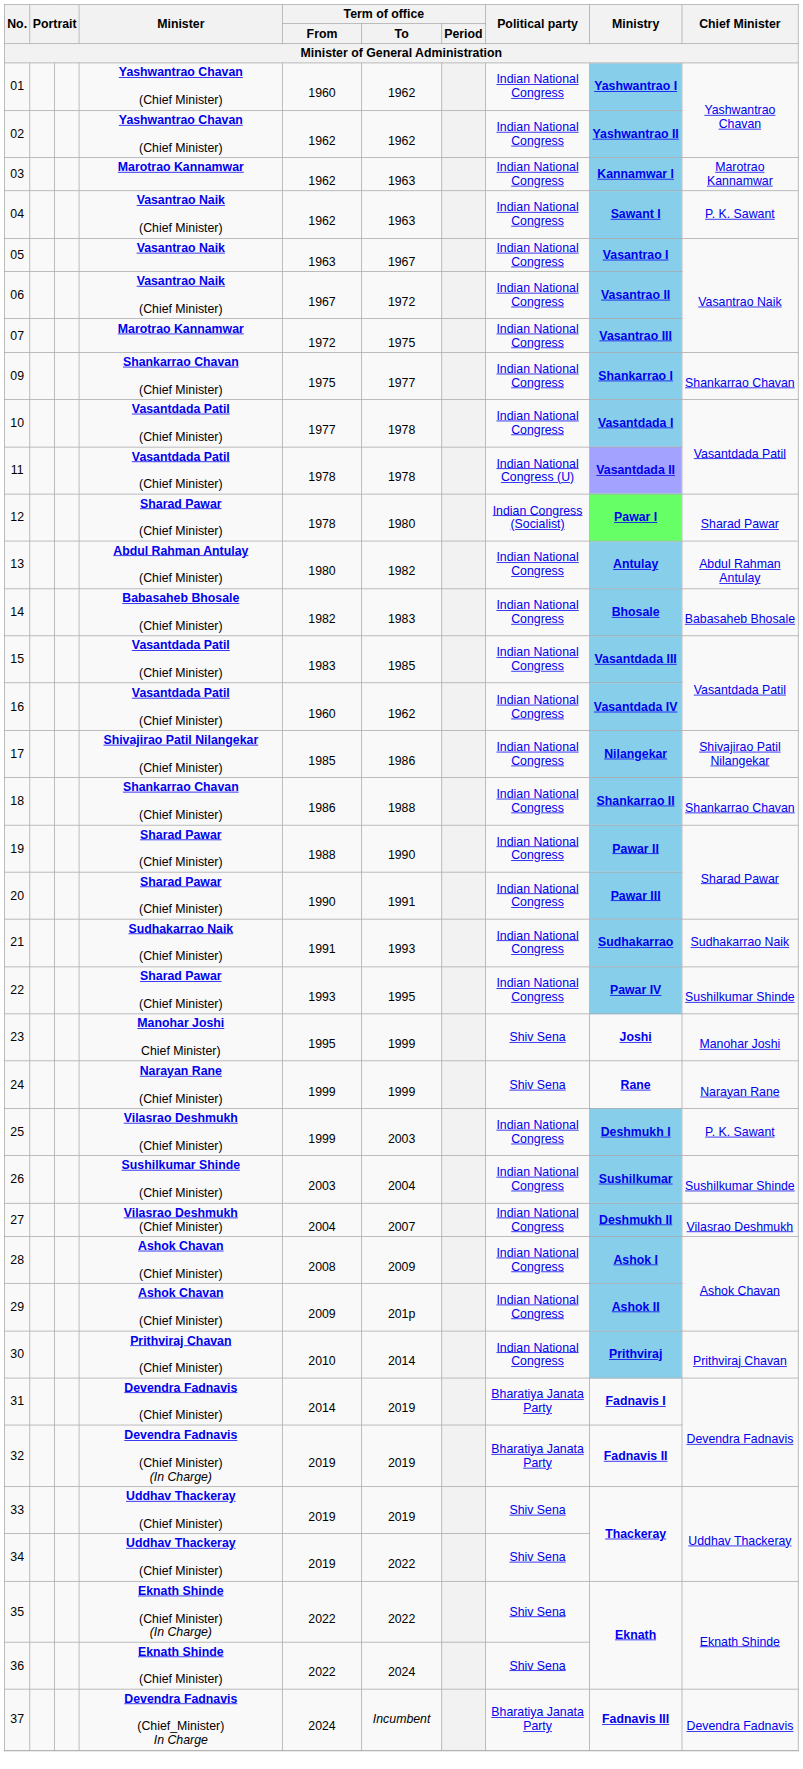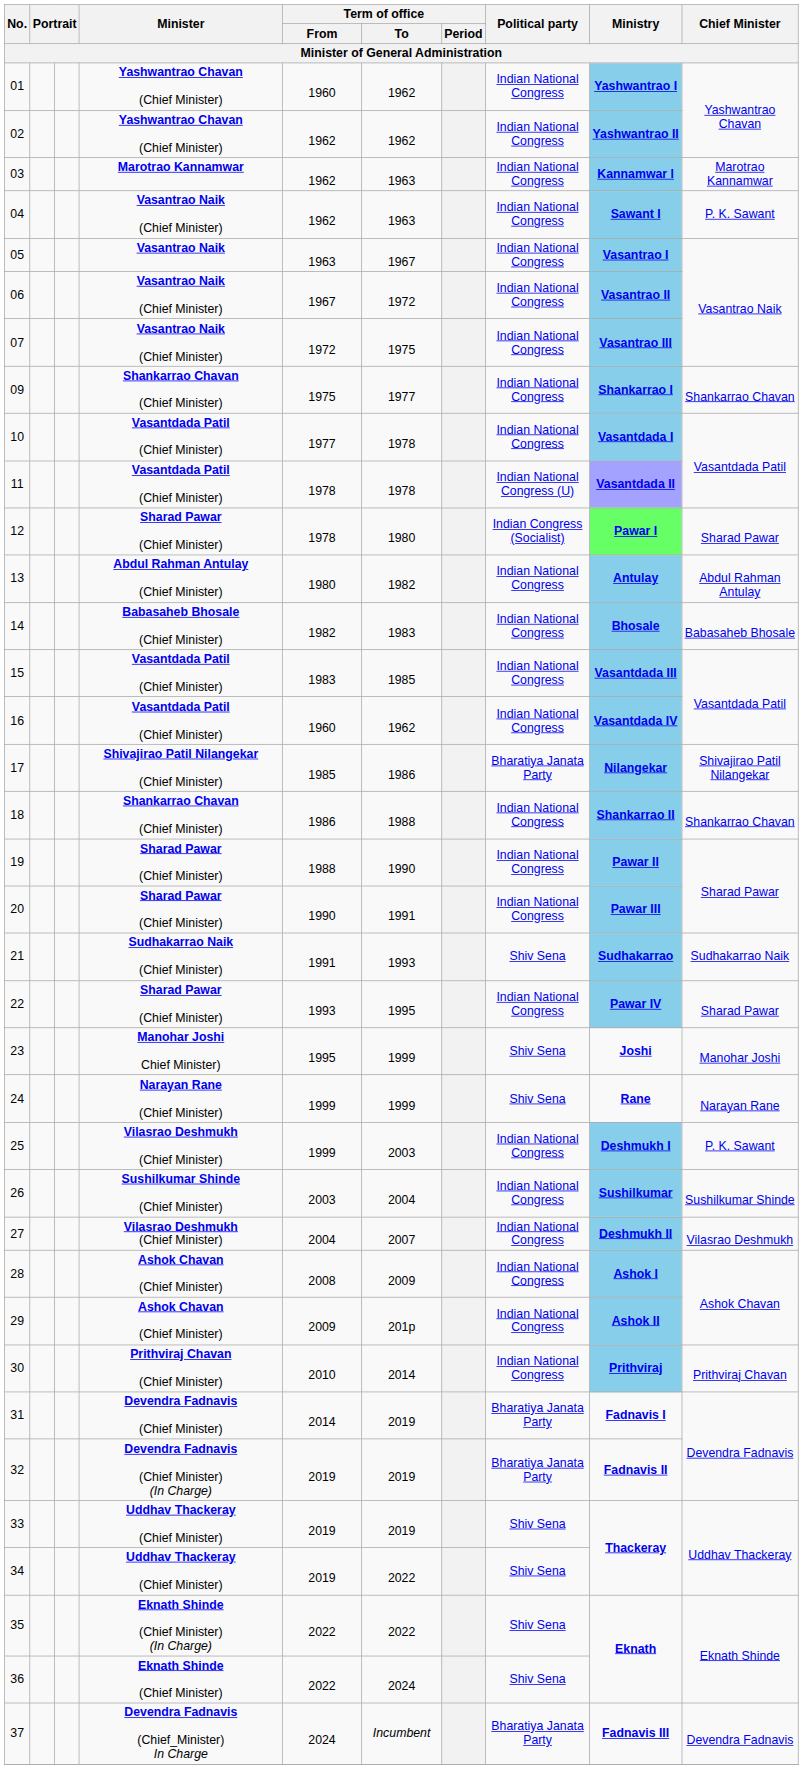07 | Minister: Marotrao Kannamwar -> Vasantrao Naik (Chief Minister)
17 | Political party: Indian National Congress -> Bharatiya Janata Party
21 | Political party: Indian National Congress -> Shiv Sena
22 | Chief Minister: Sushilkumar Shinde -> Sharad Pawar
